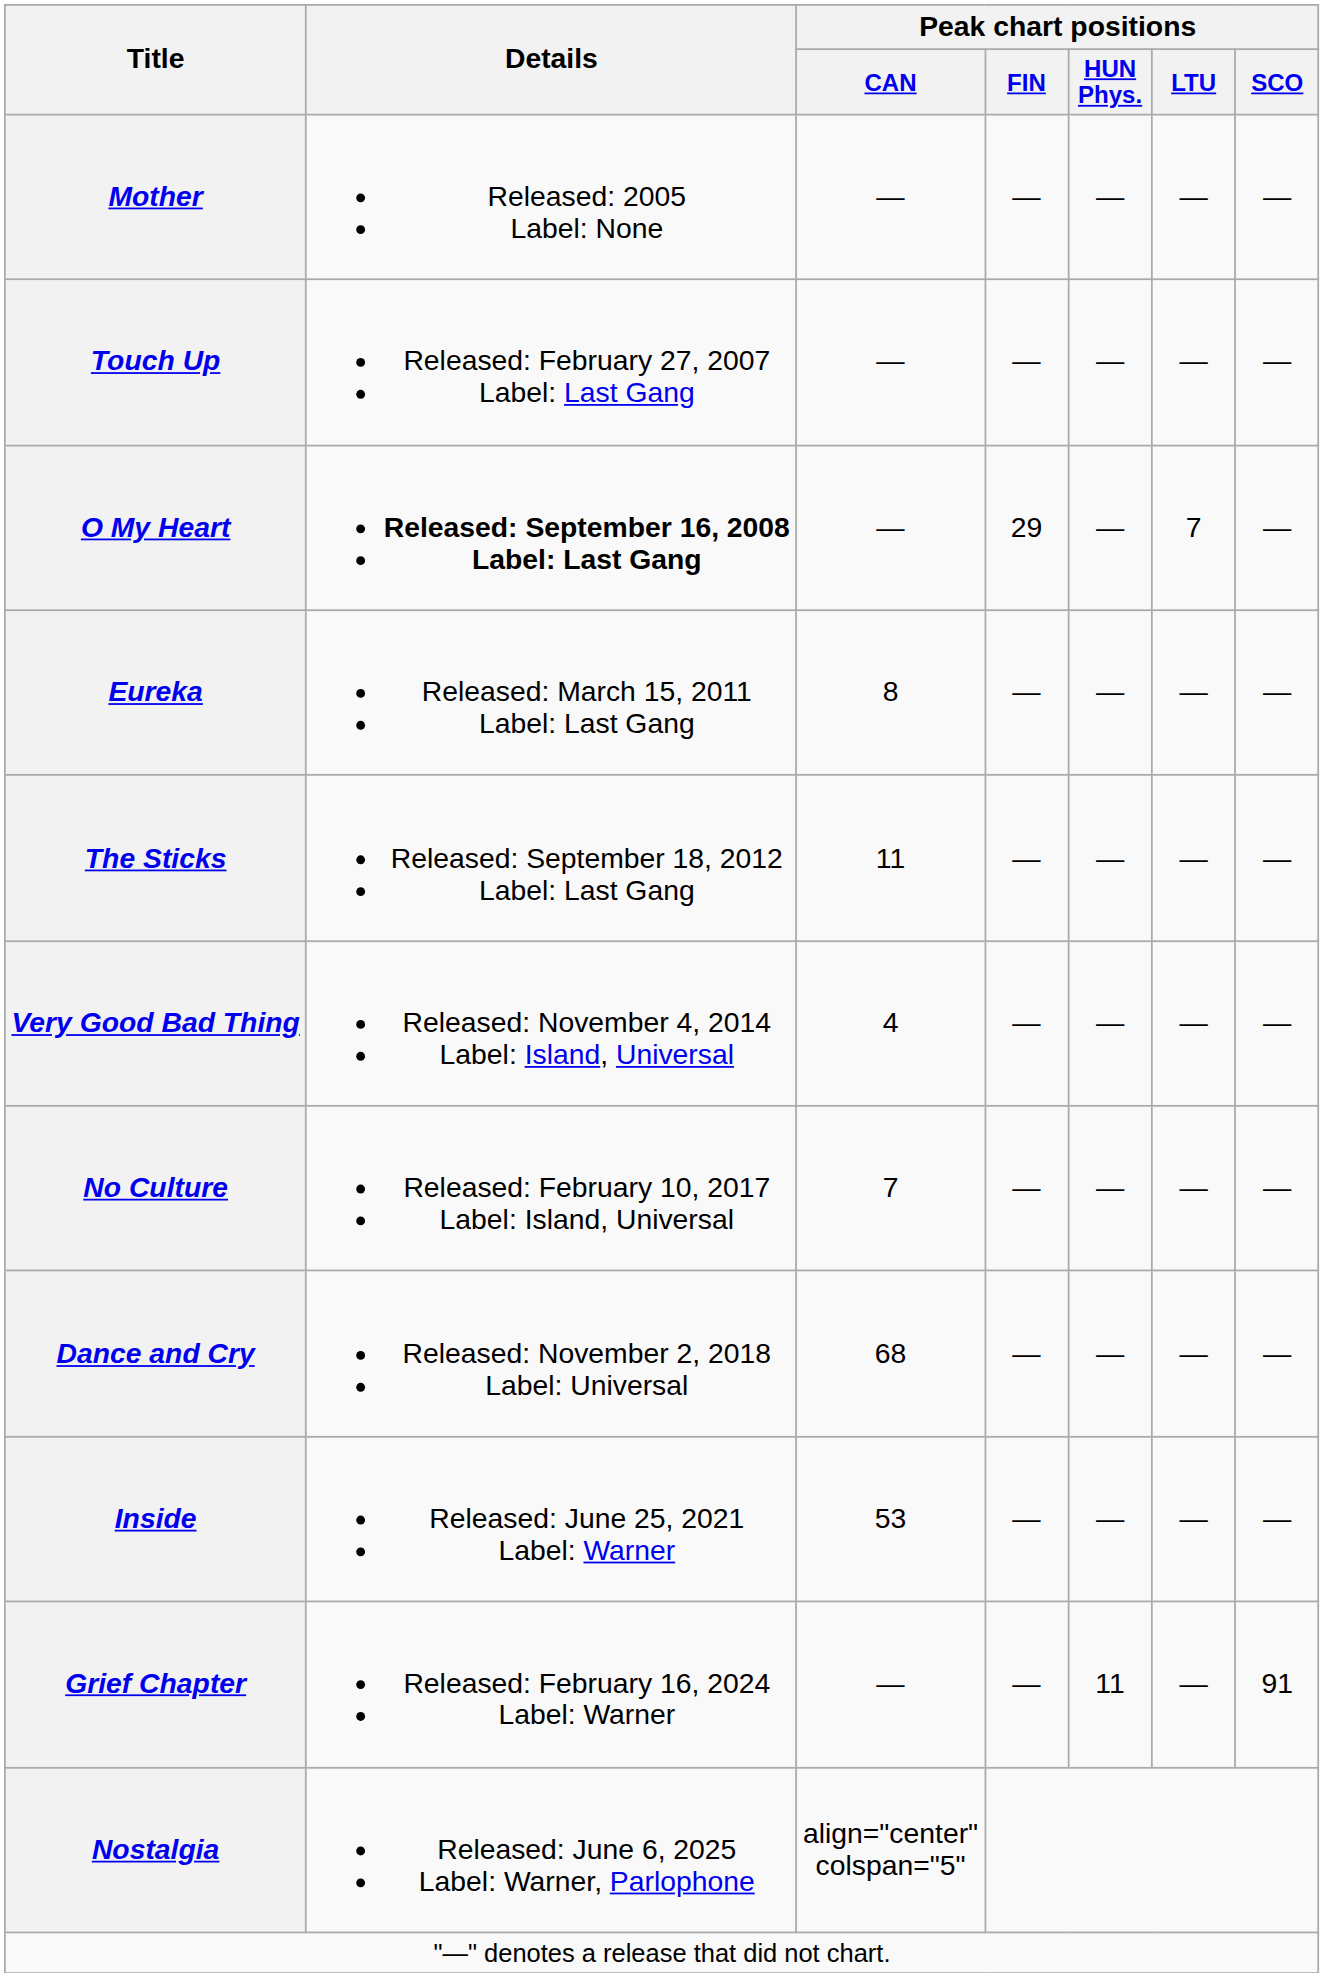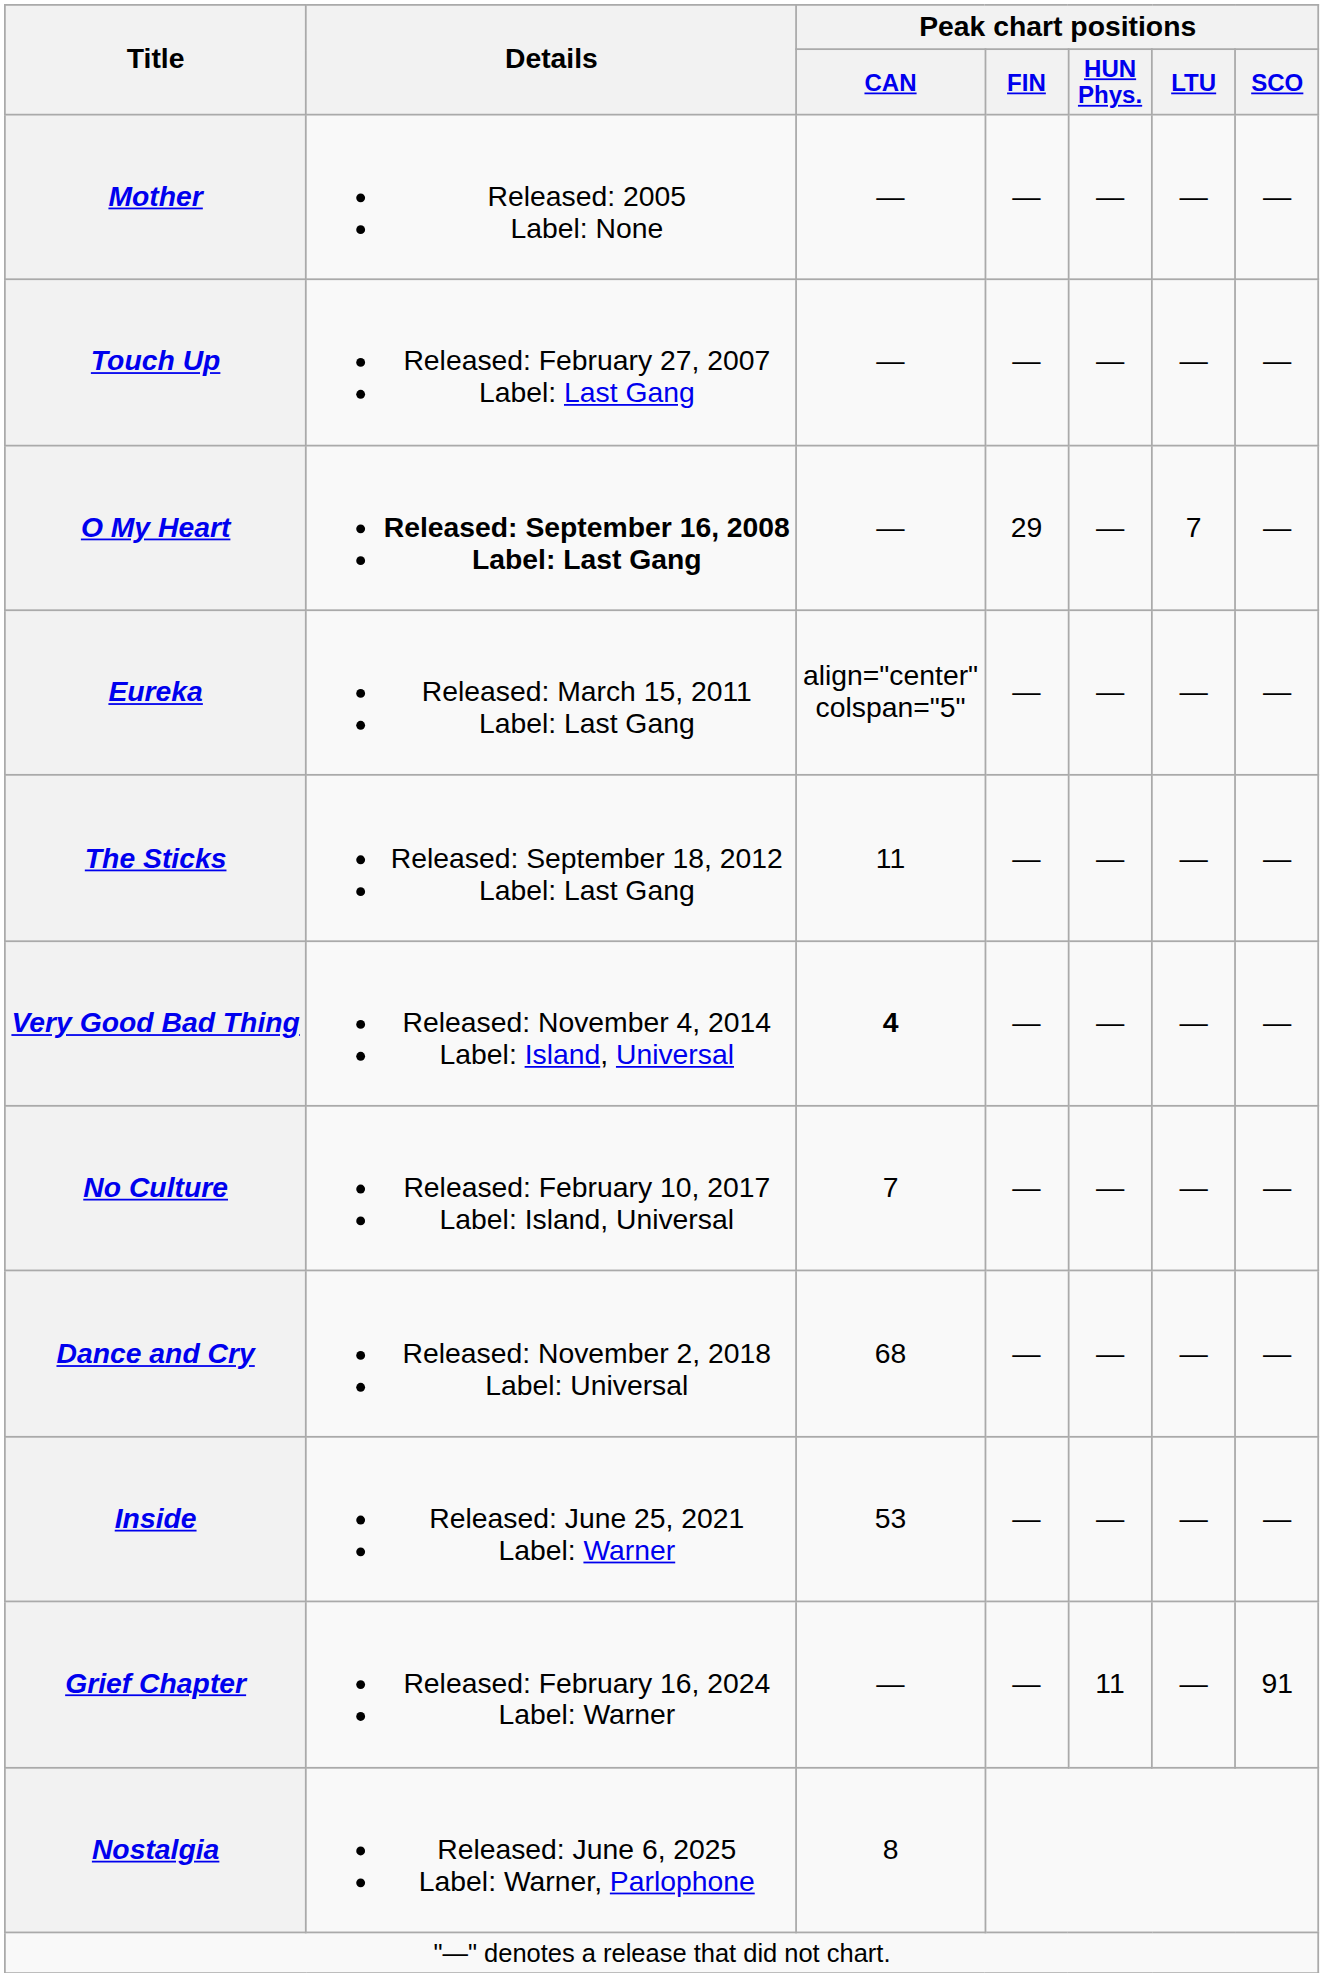Eureka | Peak chart positions / CAN: 8 -> align="center" colspan="5"
Very Good Bad Thing | Peak chart positions / CAN: normal -> bold
Nostalgia | Peak chart positions / CAN: align="center" colspan="5" -> 8
